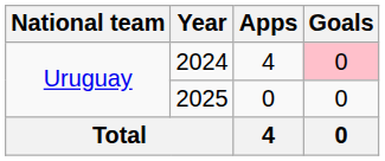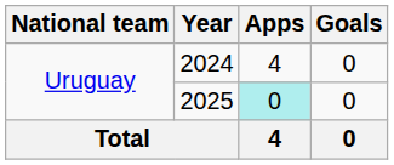2024 | Goals: pink background -> no background
2025 | Apps: no background -> paleturquoise background
